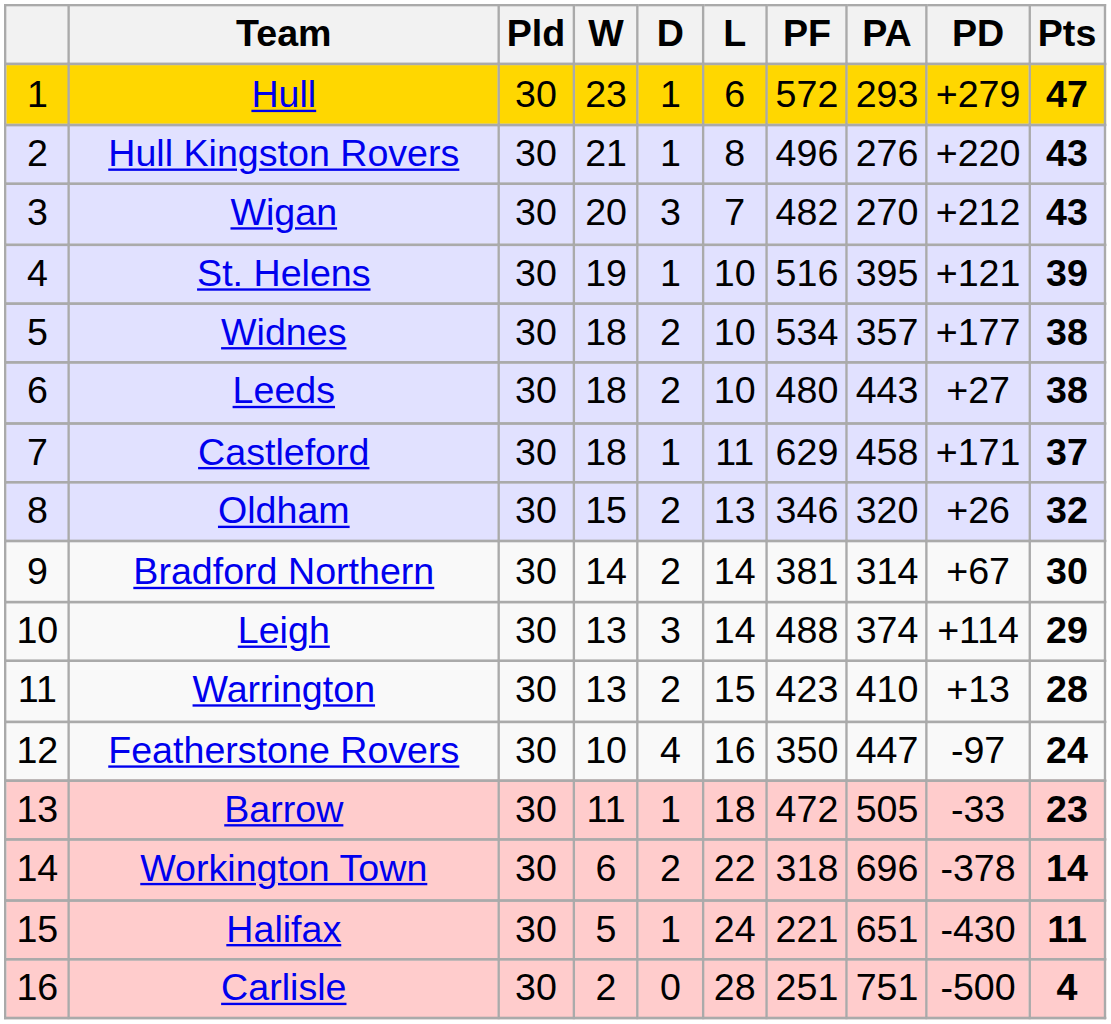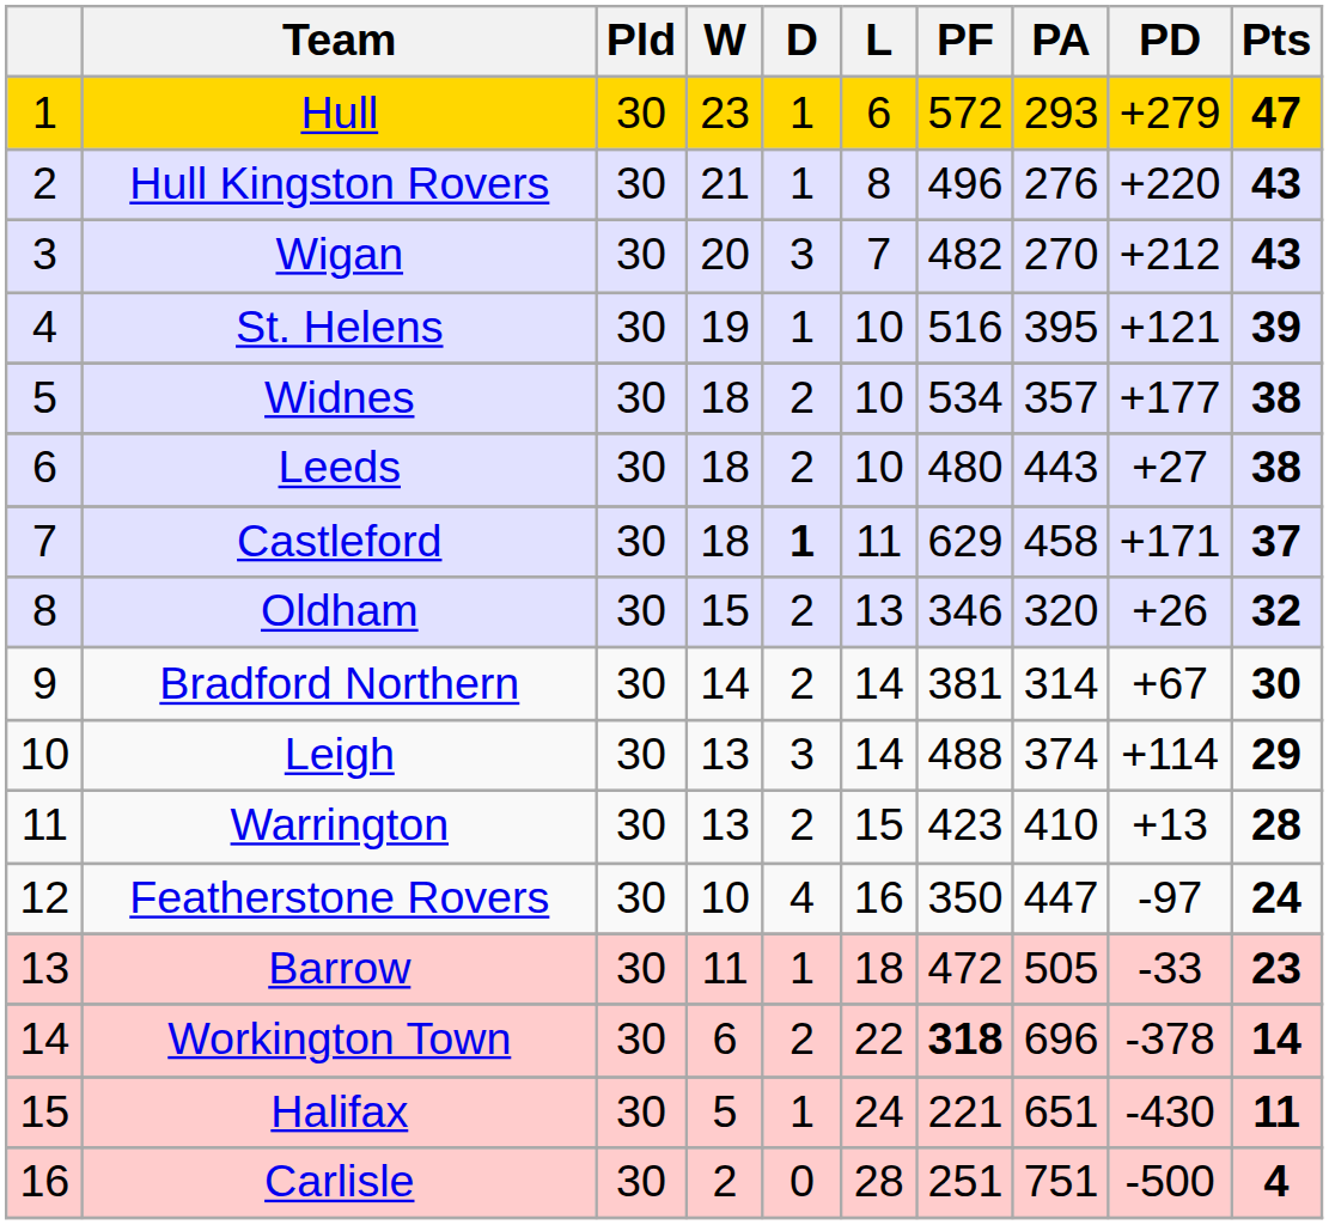Castleford | D: normal -> bold
Workington Town | PF: normal -> bold
